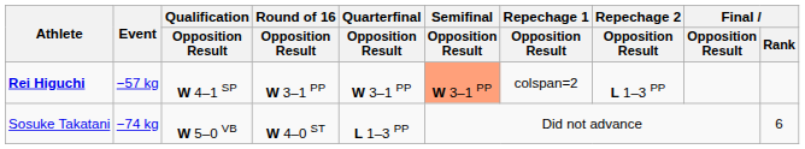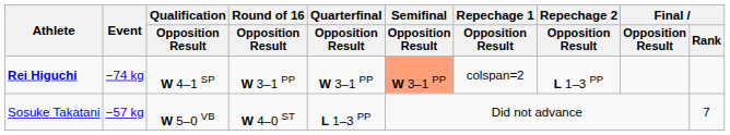Rei Higuchi | Event: −57 kg -> −74 kg
Sosuke Takatani | Event: −74 kg -> −57 kg
Sosuke Takatani | Final / Rank: 6 -> 7
